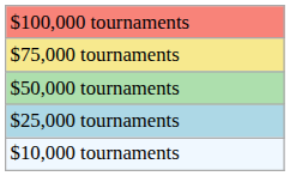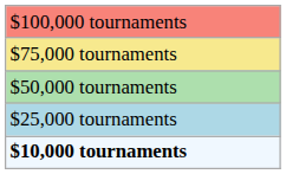row 5 | column 1: normal -> bold
